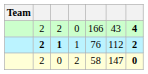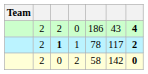row 2 | column 5: 166 -> 186
row 3 | column 2: bold -> normal
row 3 | column 5: 76 -> 78
row 3 | column 6: 112 -> 117
row 4 | column 6: 147 -> 142
